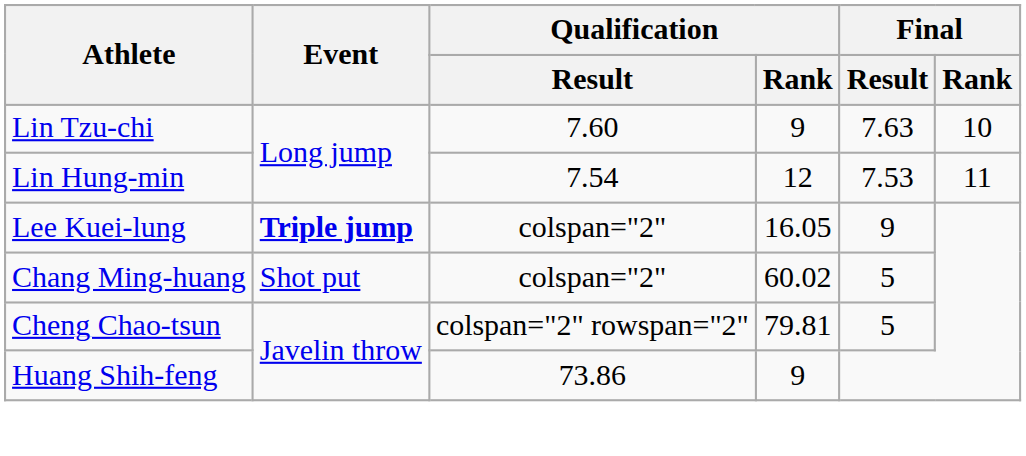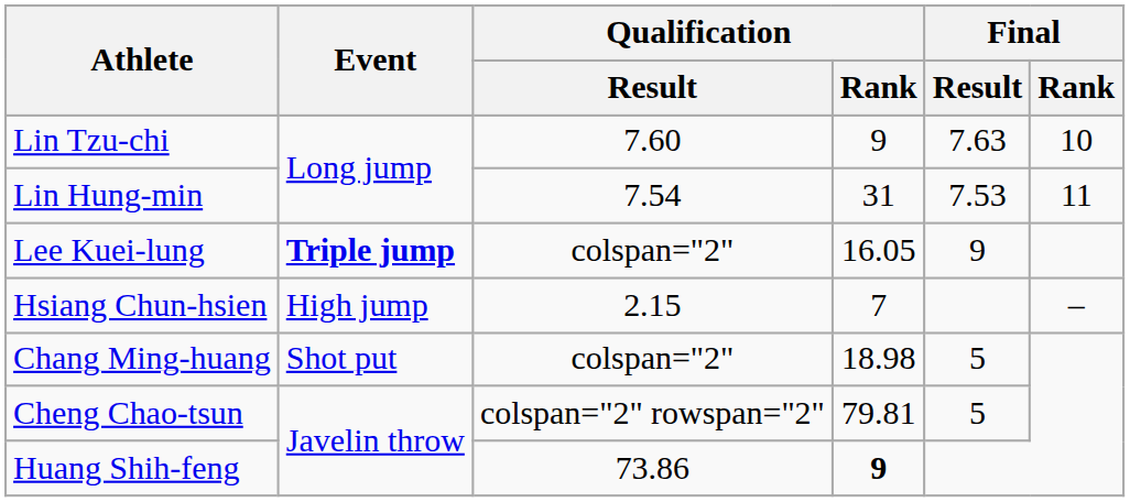Lin Hung-min | Qualification / Rank: 12 -> 31
+ row: Hsiang Chun-hsien | High jump | 2.15 | 7 | –
Chang Ming-huang | Qualification / Rank: 60.02 -> 18.98
Huang Shih-feng | Qualification / Rank: normal -> bold
